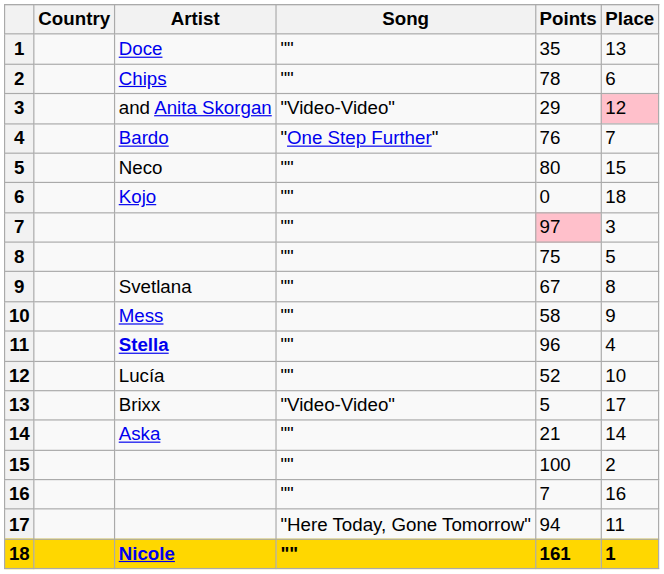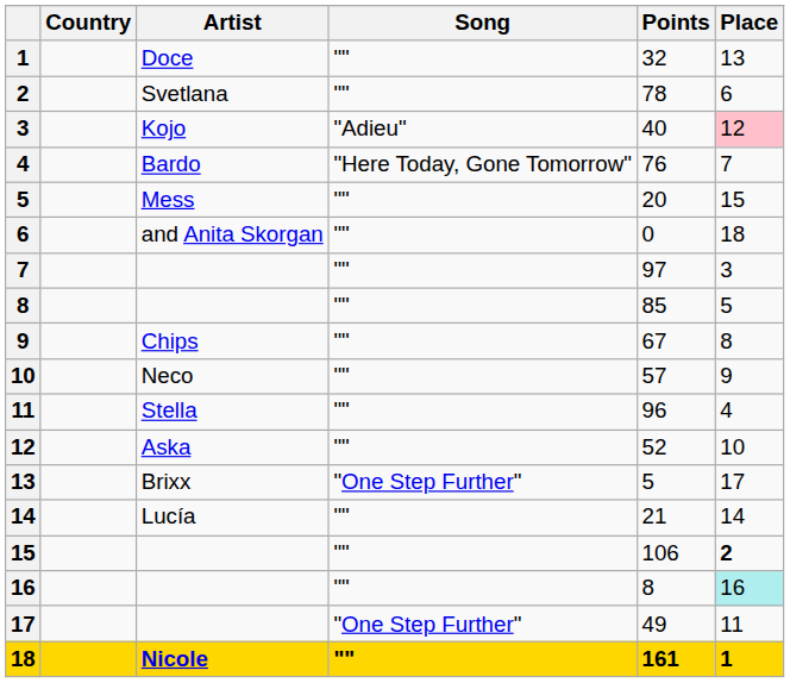row 2 | Points: 35 -> 32
row 3 | Artist: Chips -> Svetlana
row 4 | Artist: and Anita Skorgan -> Kojo
row 4 | Song: "Video-Video" -> "Adieu"
row 4 | Points: 29 -> 40
row 5 | Song: "One Step Further" -> "Here Today, Gone Tomorrow"
row 6 | Artist: Neco -> Mess
row 6 | Points: 80 -> 20
row 7 | Artist: Kojo -> and Anita Skorgan
row 8 | Points: pink background -> no background
row 9 | Points: 75 -> 85
row 10 | Artist: Svetlana -> Chips
row 11 | Artist: Mess -> Neco
row 11 | Points: 58 -> 57
row 12 | Artist: bold -> normal
row 13 | Artist: Lucía -> Aska
row 14 | Song: "Video-Video" -> "One Step Further"
row 15 | Artist: Aska -> Lucía
row 16 | Points: 100 -> 106
row 16 | Place: normal -> bold
row 17 | Points: 7 -> 8
row 17 | Place: no background -> paleturquoise background
row 18 | Song: "Here Today, Gone Tomorrow" -> "One Step Further"
row 18 | Points: 94 -> 49
